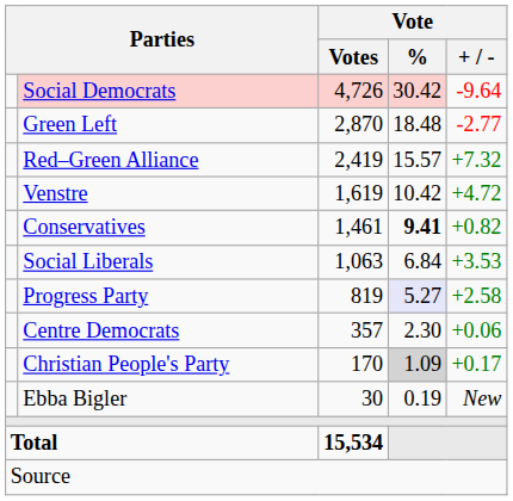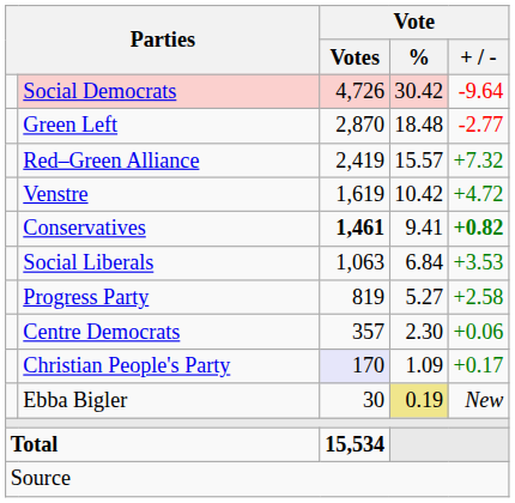Conservatives | Vote / Votes: normal -> bold
Conservatives | Vote / %: bold -> normal
Conservatives | Vote / + / -: normal -> bold
Progress Party | Vote / %: lavender background -> no background
Christian People's Party | Vote / Votes: no background -> lavender background
Christian People's Party | Vote / %: lightgrey background -> no background
Ebba Bigler | Vote / %: no background -> khaki background
